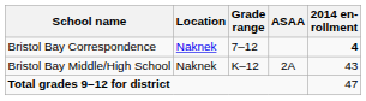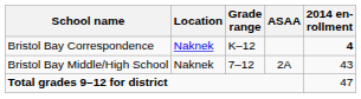Bristol Bay Correspondence | Grade range: 7–12 -> K–12
Bristol Bay Middle/High School | Grade range: K–12 -> 7–12
